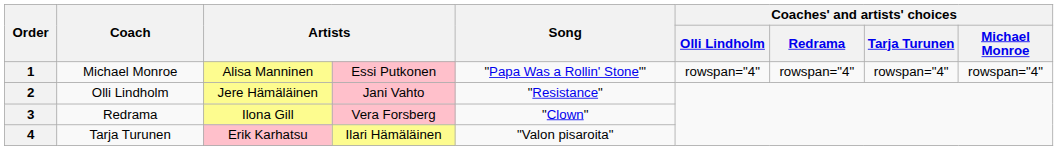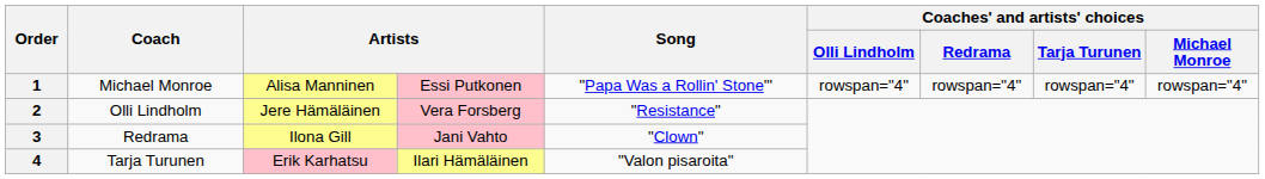2 | column 4: Jani Vahto -> Vera Forsberg
3 | column 4: Vera Forsberg -> Jani Vahto
